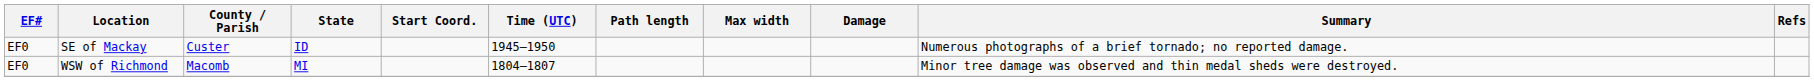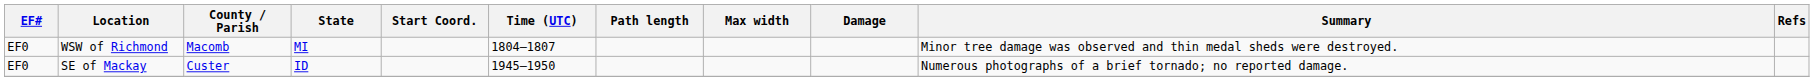rows swapped: WSW of Richmond <-> SE of Mackay
